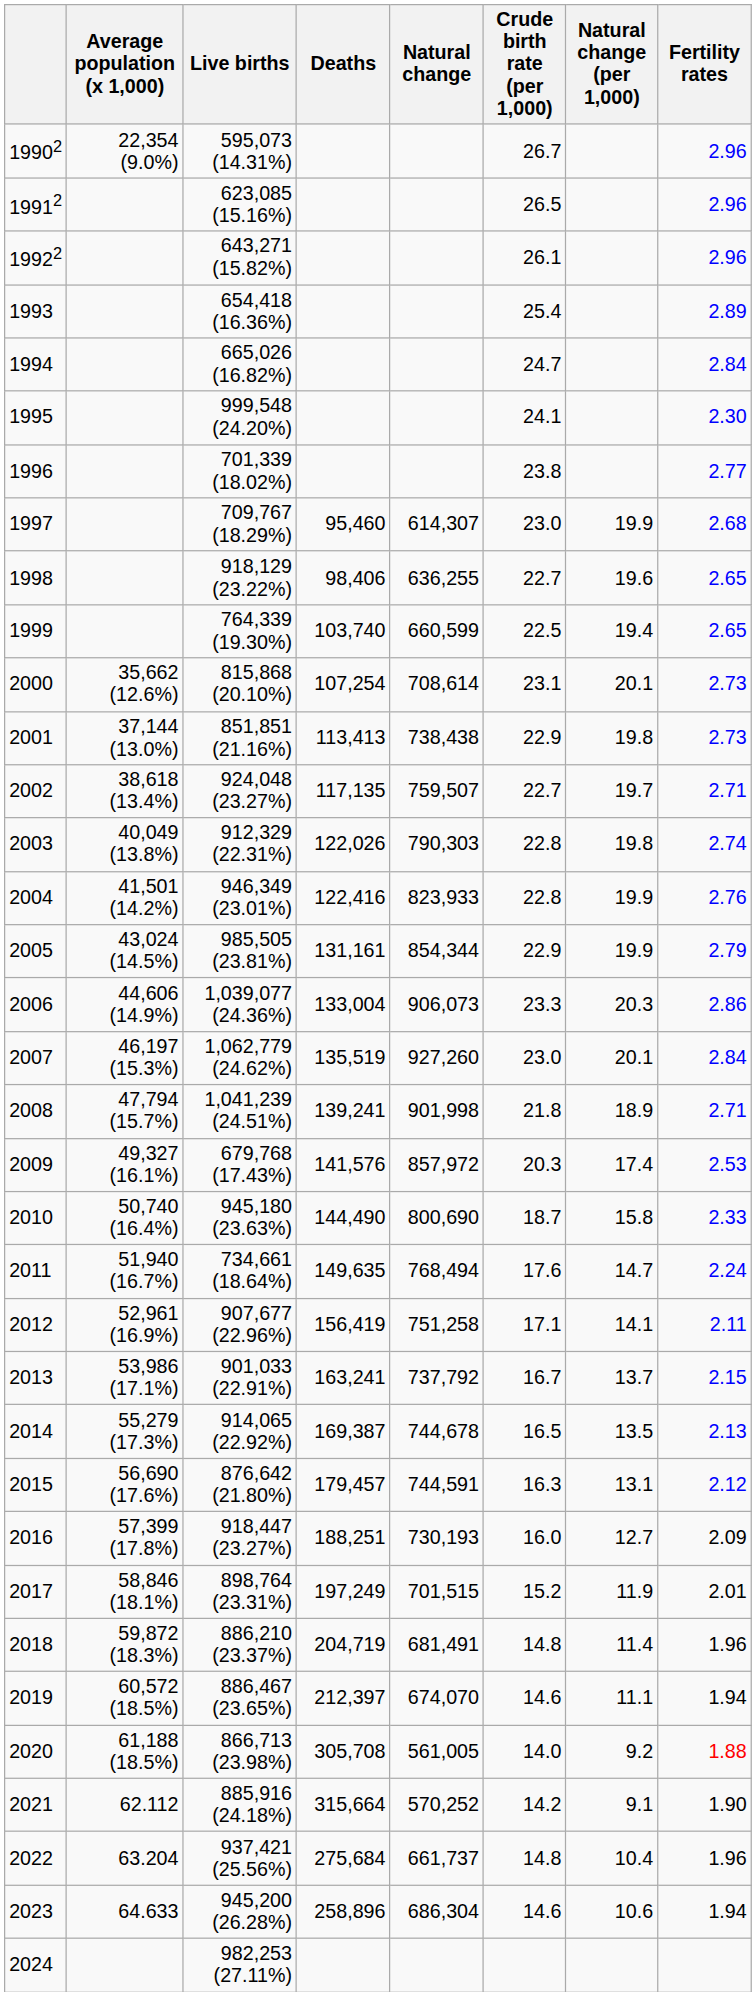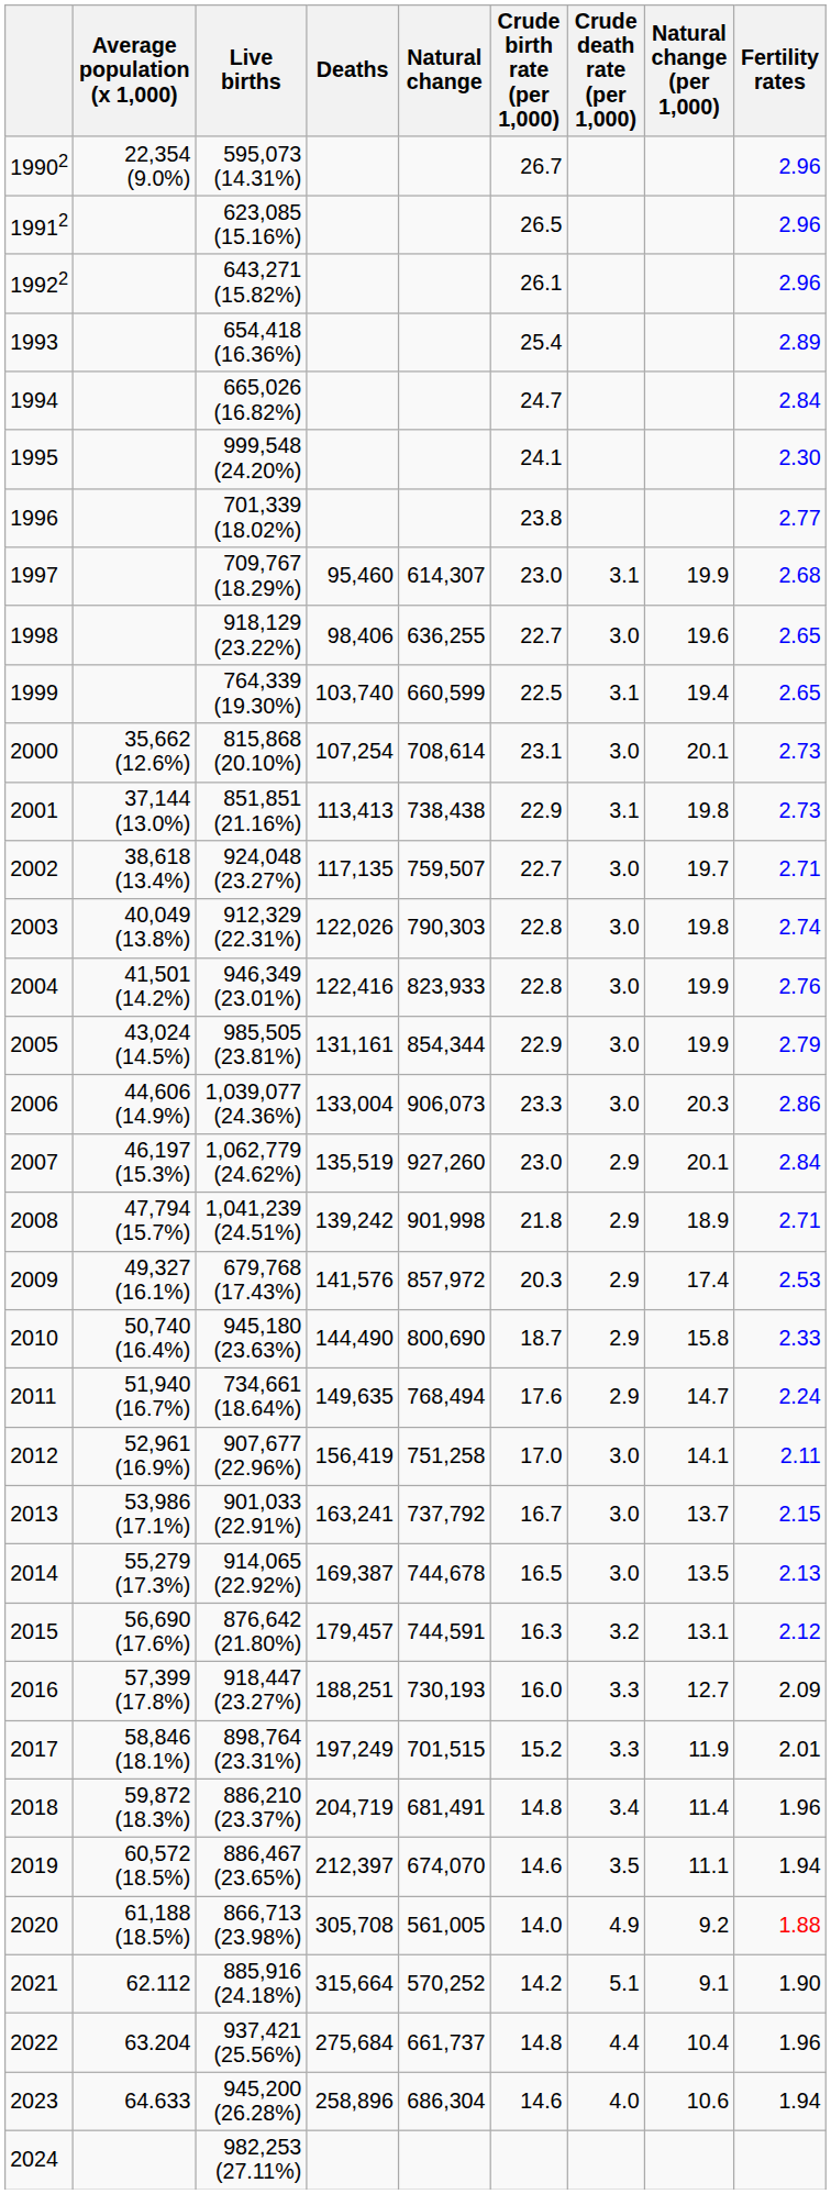+ column: Crude death rate (per 1,000) | 3.1 | 3.0 | 3.1 | 3.0 | 3.1 | 3.0 | 3.0 | 3.0 | 3.0 | 3.0 | 2.9 | 2.9 | 2.9 | 2.9 | 2.9 | 3.0 | 3.0 | 3.0 | 3.2 | 3.3 | 3.3 | 3.4 | 3.5 | 4.9 | 5.1 | 4.4 | 4.0
2008 | Deaths: 139,241 -> 139,242
2012 | Crude birth rate (per 1,000): 17.1 -> 17.0
